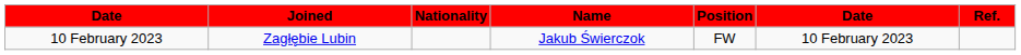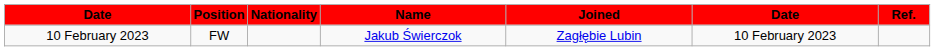columns swapped: Position <-> Joined
